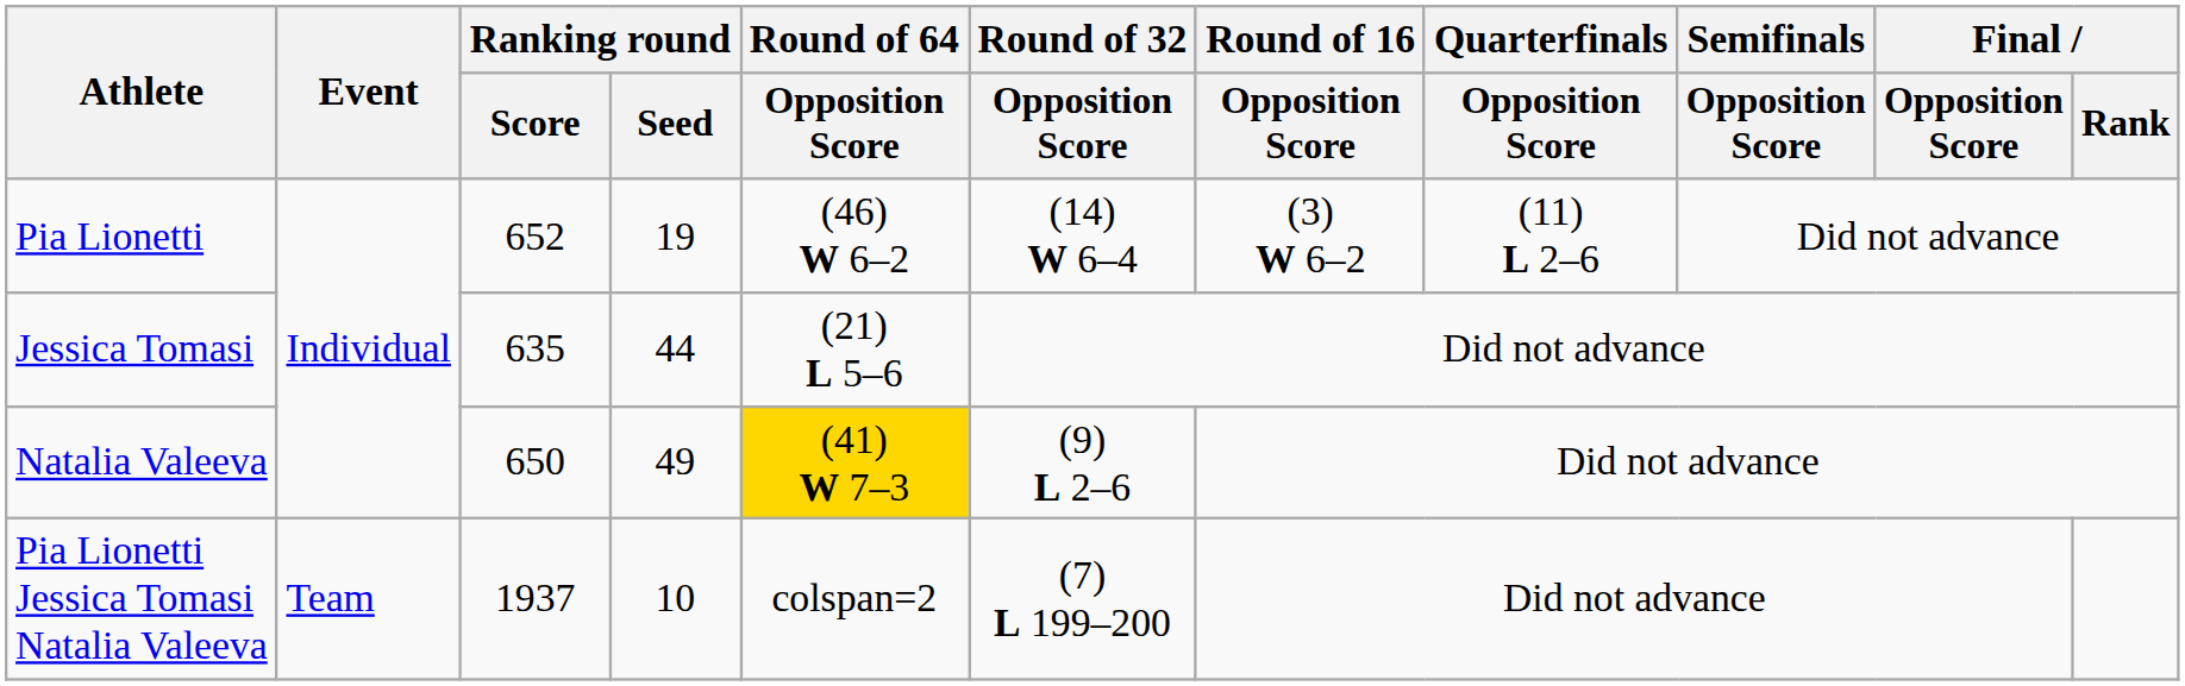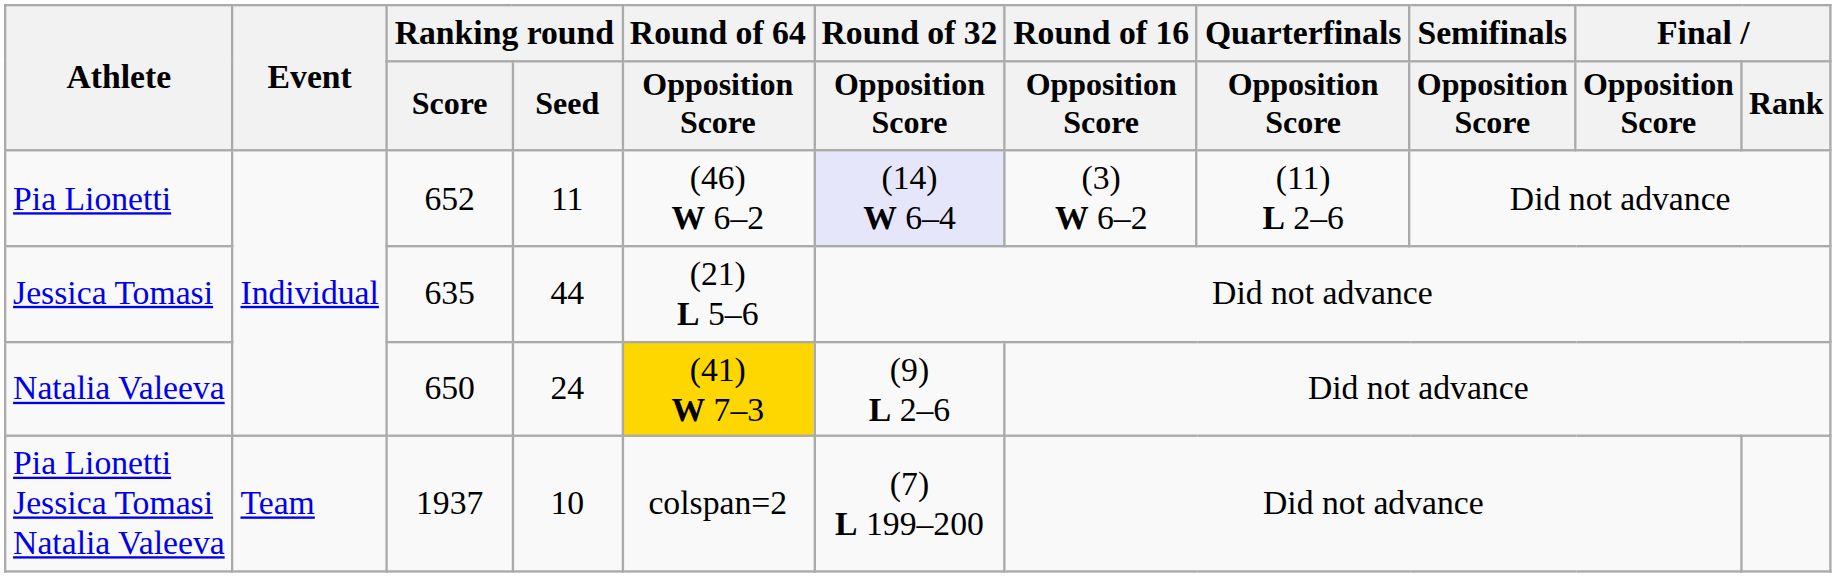Pia Lionetti | Ranking round / Seed: 19 -> 11
Pia Lionetti | Round of 32 / Opposition Score: no background -> lavender background
Natalia Valeeva | Ranking round / Seed: 49 -> 24
